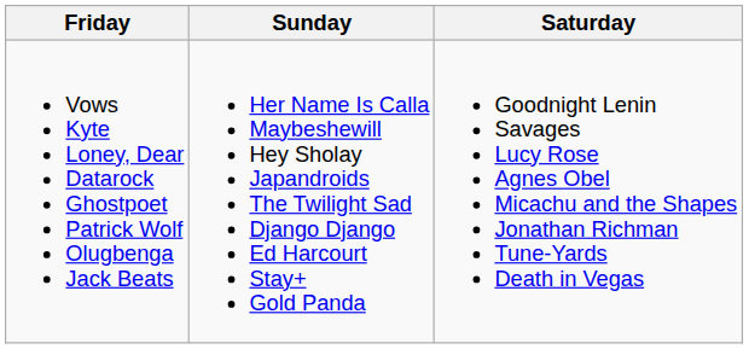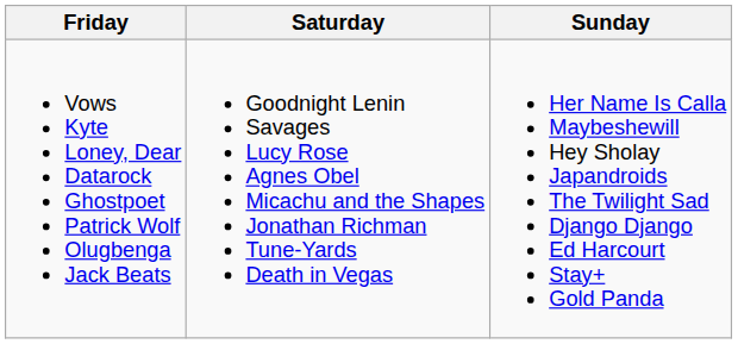columns swapped: Saturday <-> Sunday
